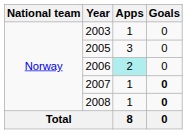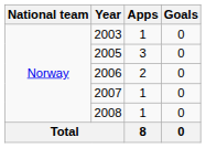2006 | Apps: paleturquoise background -> no background
2007 | Goals: bold -> normal
2008 | Goals: bold -> normal
